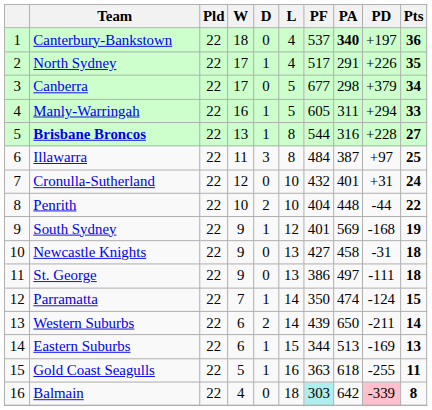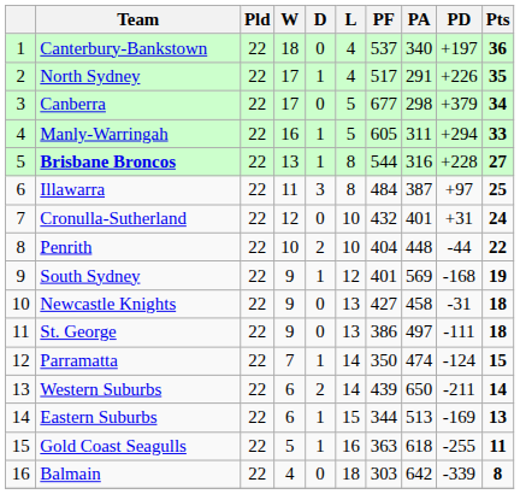Canterbury-Bankstown | PA: bold -> normal
Balmain | PF: paleturquoise background -> no background
Balmain | PD: pink background -> no background
